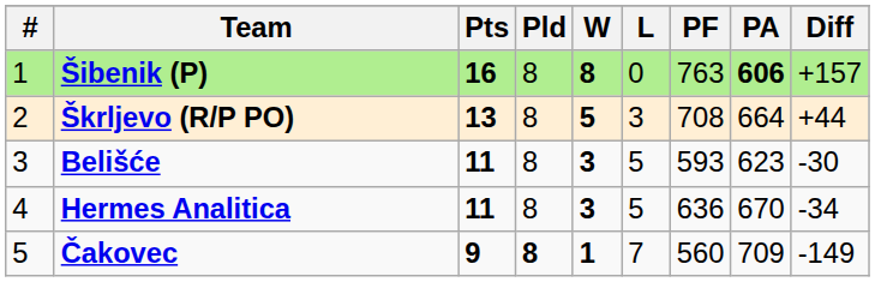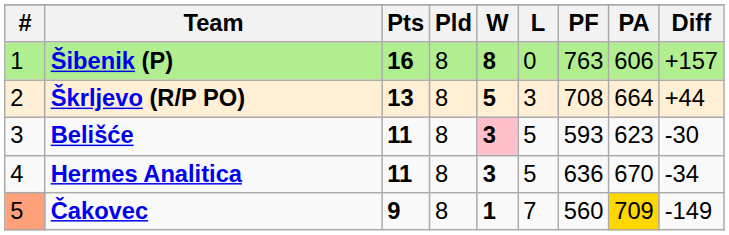Šibenik (P) | PA: bold -> normal
Belišće | W: no background -> pink background
Čakovec | #: no background -> lightsalmon background
Čakovec | Pld: bold -> normal
Čakovec | PA: no background -> gold background
